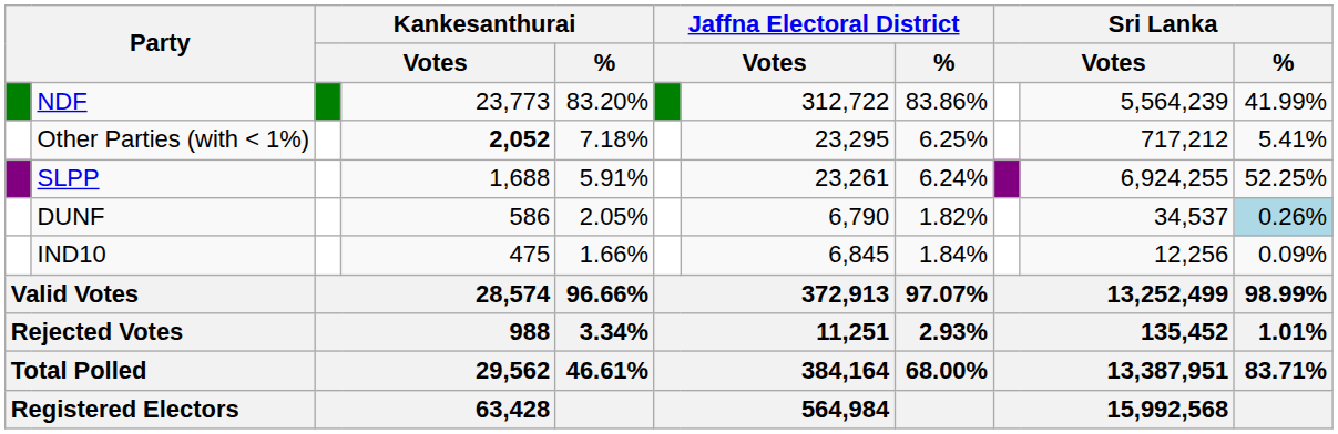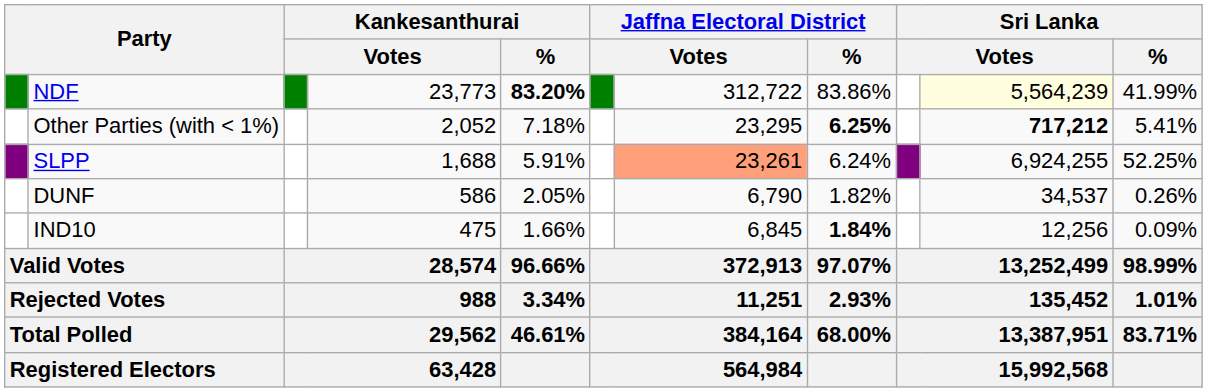NDF | Kankesanthurai / %: normal -> bold
NDF | column 10: no background -> lightyellow background
Other Parties (with < 1%) | column 4: bold -> normal
Other Parties (with < 1%) | Jaffna Electoral District / %: normal -> bold
Other Parties (with < 1%) | column 10: normal -> bold
SLPP | column 7: no background -> lightsalmon background
DUNF | Sri Lanka / %: lightblue background -> no background
IND10 | Jaffna Electoral District / %: normal -> bold
